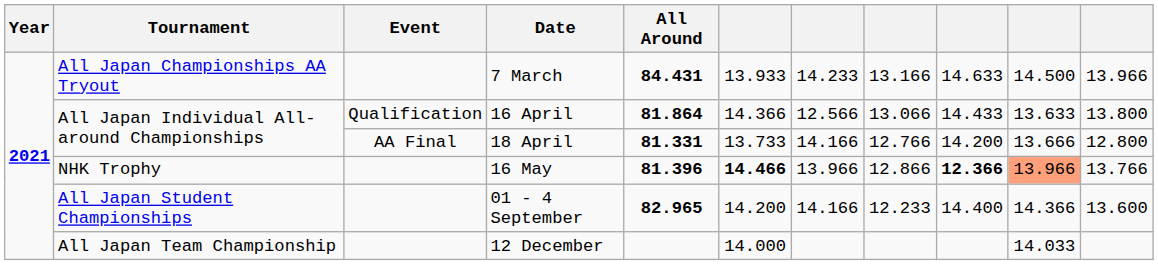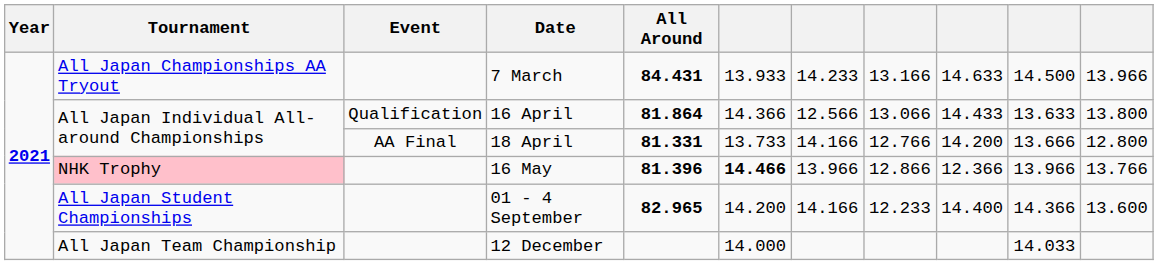16 May | Tournament: no background -> pink background
16 May | column 9: bold -> normal
16 May | column 10: lightsalmon background -> no background
